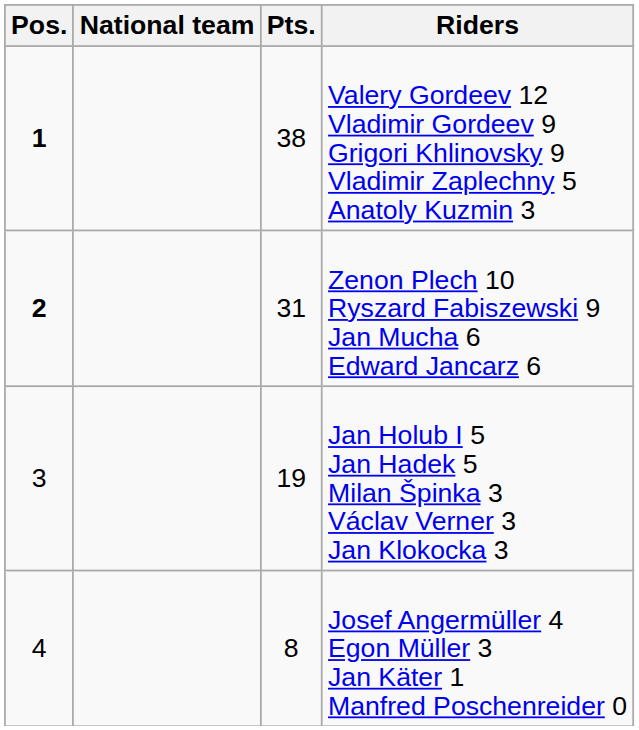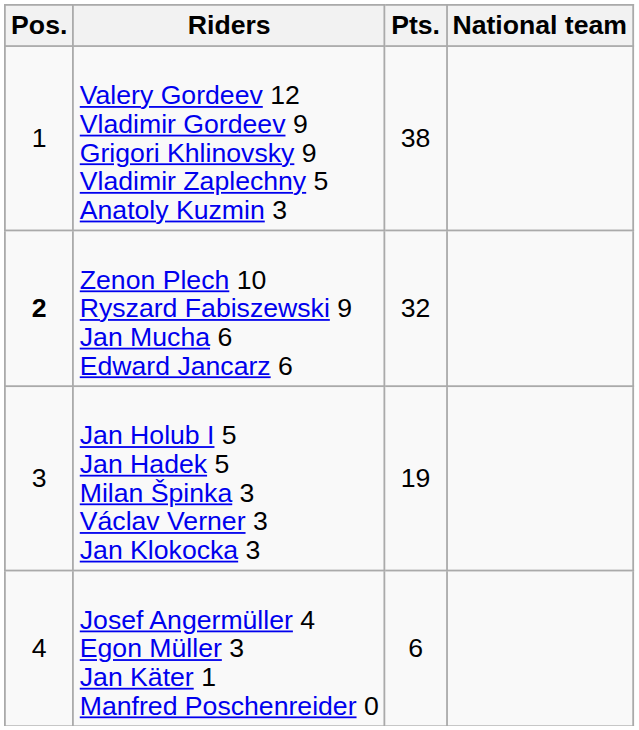columns swapped: National team <-> Riders
row 2 | Pos.: bold -> normal
row 3 | Pts.: 31 -> 32
row 5 | Pts.: 8 -> 6
